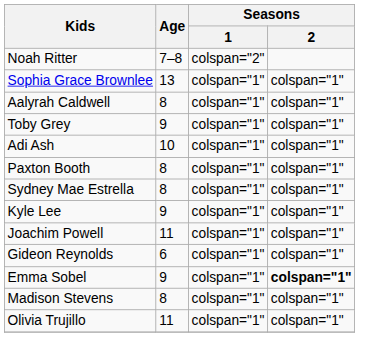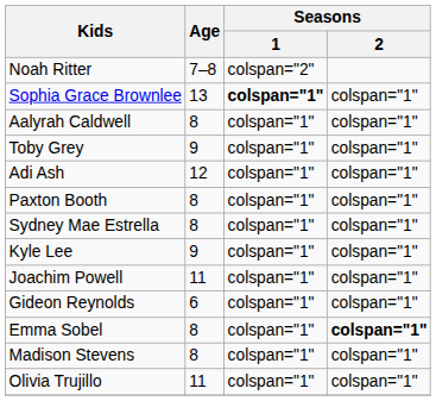Sophia Grace Brownlee | Seasons / 1: normal -> bold
Adi Ash | Age: 10 -> 12
Emma Sobel | Age: 9 -> 8
